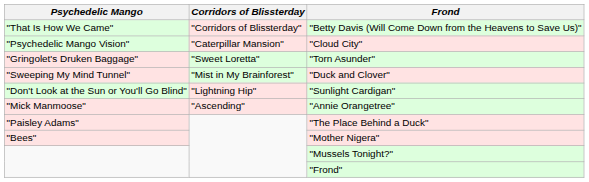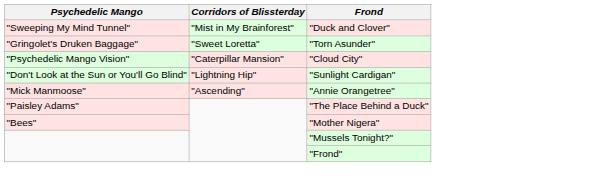- row: "That Is How We Came" | "Corridors of Blissterday" | "Betty Davis (Will Come Down from the Heavens to Save Us)"
rows swapped: "Cloud City" <-> "Duck and Clover"
